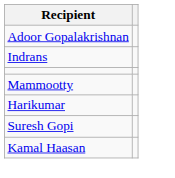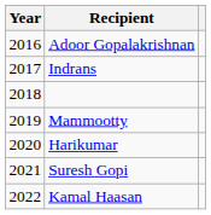+ column: Year | 2016 | 2017 | 2018 | 2019 | 2020 | 2021 | 2022
